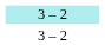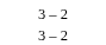row 1 | column 1: paleturquoise background -> no background
